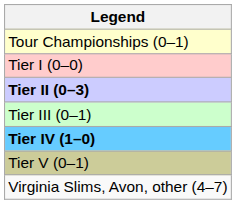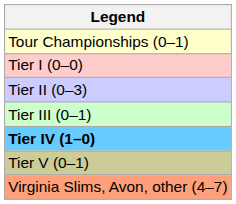row 4 | column 1: bold -> normal
row 8 | column 1: no background -> lightsalmon background
